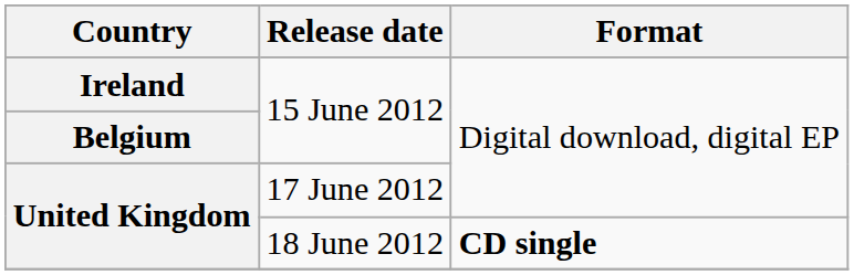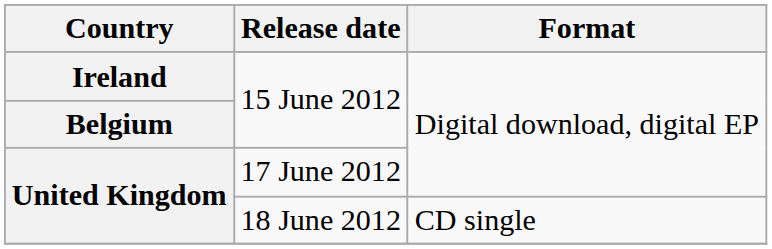18 June 2012 | Format: bold -> normal
